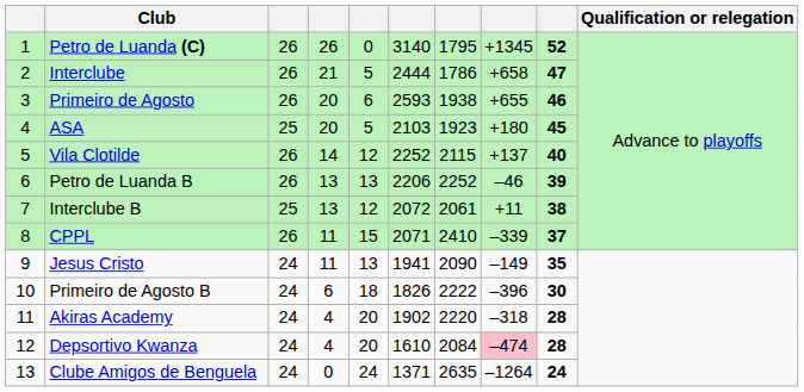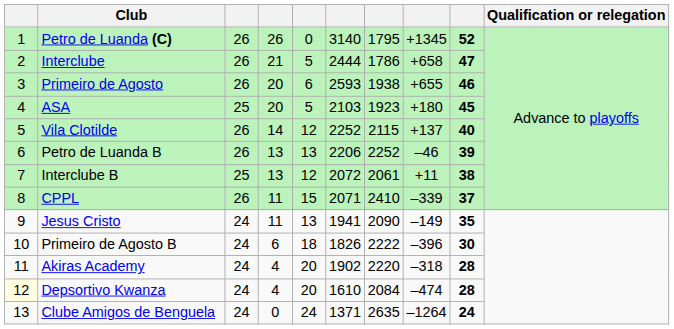Depsortivo Kwanza | column 1: no background -> lightyellow background
Depsortivo Kwanza | column 8: pink background -> no background
